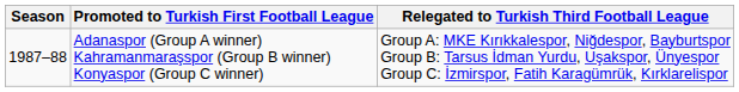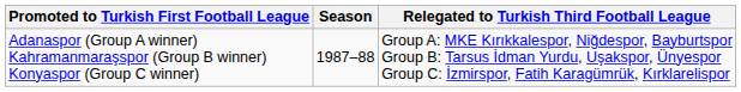columns swapped: Season <-> Promoted to Turkish First Football League
